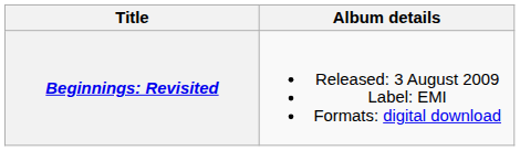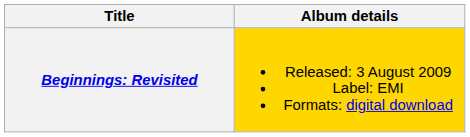Beginnings: Revisited | Album details: no background -> gold background
